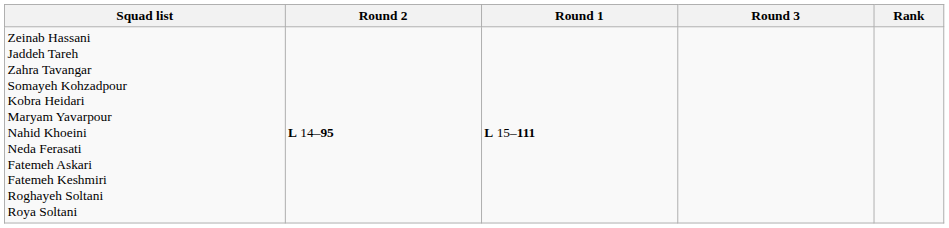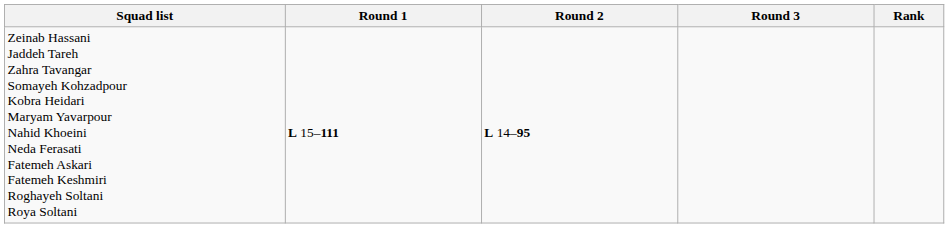columns swapped: Round 1 <-> Round 2
